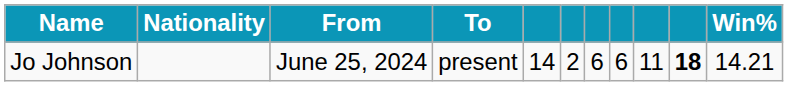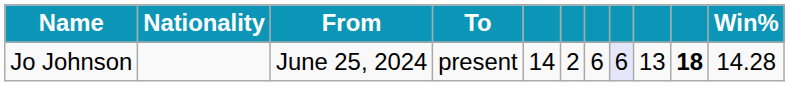Jo Johnson | column 8: no background -> lavender background
Jo Johnson | column 9: 11 -> 13
Jo Johnson | Win%: 14.21 -> 14.28
